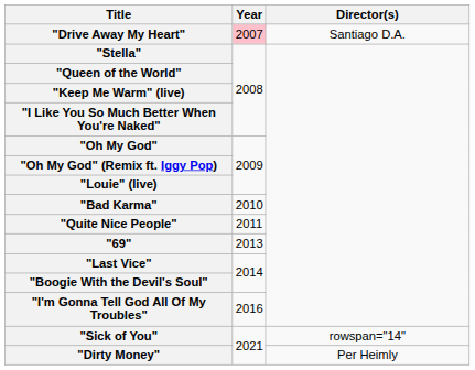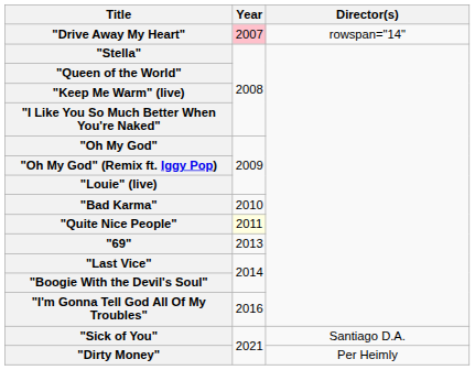"Drive Away My Heart" | Director(s): Santiago D.A. -> rowspan="14"
"Quite Nice People" | Year: no background -> lightyellow background
"Sick of You" | Director(s): rowspan="14" -> Santiago D.A.
